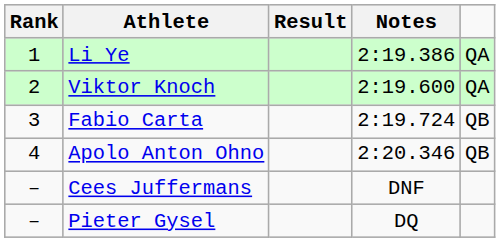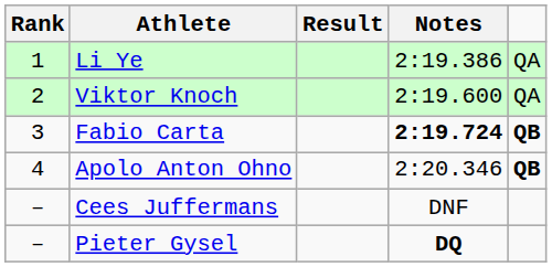Fabio Carta | Notes: normal -> bold
Fabio Carta | column 5: normal -> bold
Apolo Anton Ohno | column 5: normal -> bold
Pieter Gysel | Notes: normal -> bold
